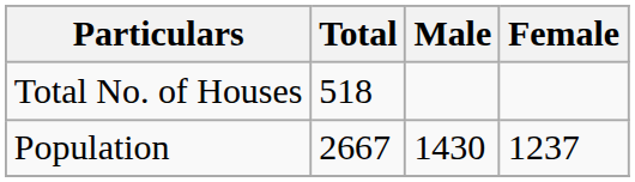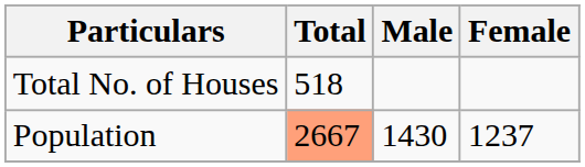Population | Total: no background -> lightsalmon background
